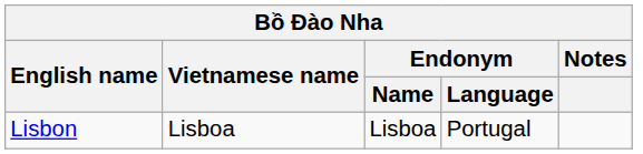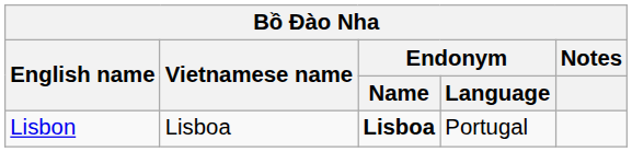Lisbon | Endonym / Name: normal -> bold
